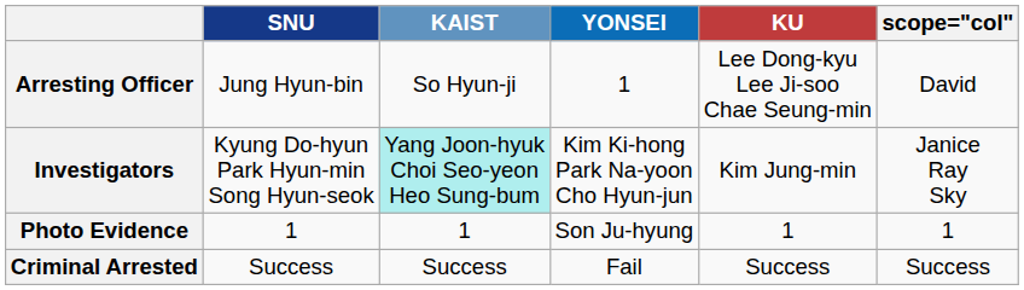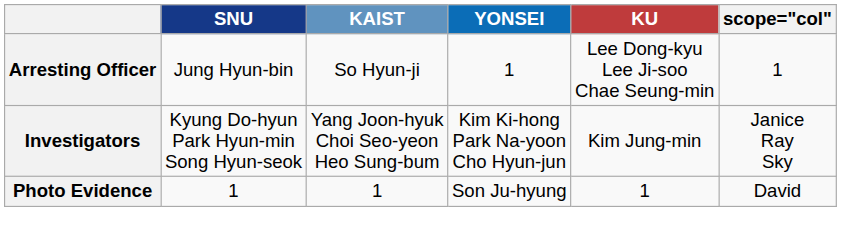Arresting Officer | scope="col": David -> 1
Investigators | KAIST: paleturquoise background -> no background
Photo Evidence | scope="col": 1 -> David
- row: Criminal Arrested | Success | Success | Fail | Success | Success
